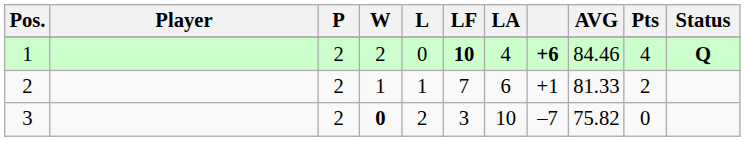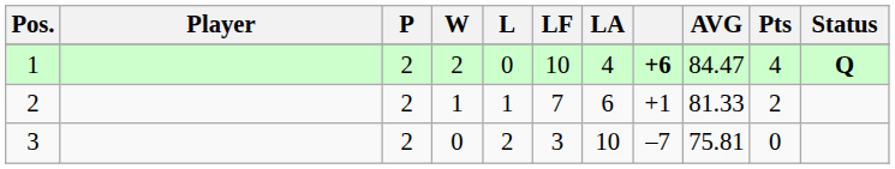row 2 | LF: bold -> normal
row 2 | AVG: 84.46 -> 84.47
row 4 | W: bold -> normal
row 4 | AVG: 75.82 -> 75.81
